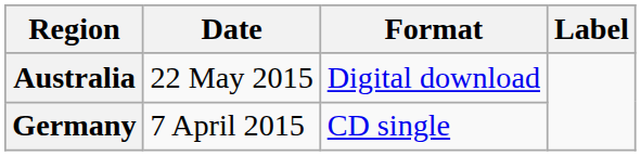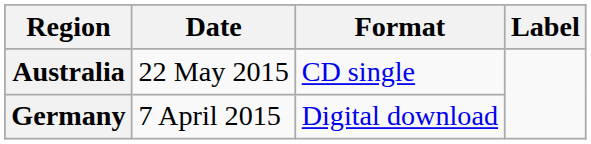Australia | Format: Digital download -> CD single
Germany | Format: CD single -> Digital download
